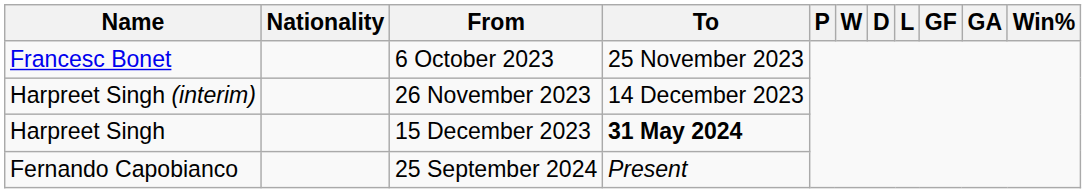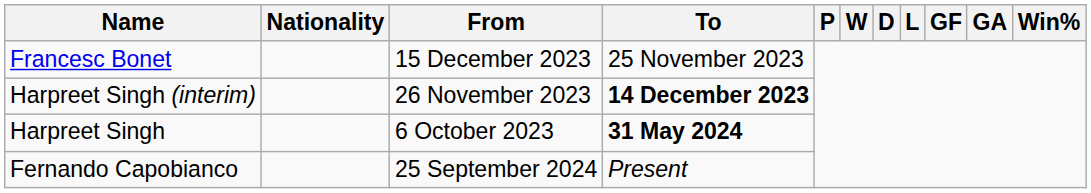Francesc Bonet | From: 6 October 2023 -> 15 December 2023
Harpreet Singh (interim) | To: normal -> bold
Harpreet Singh | From: 15 December 2023 -> 6 October 2023
